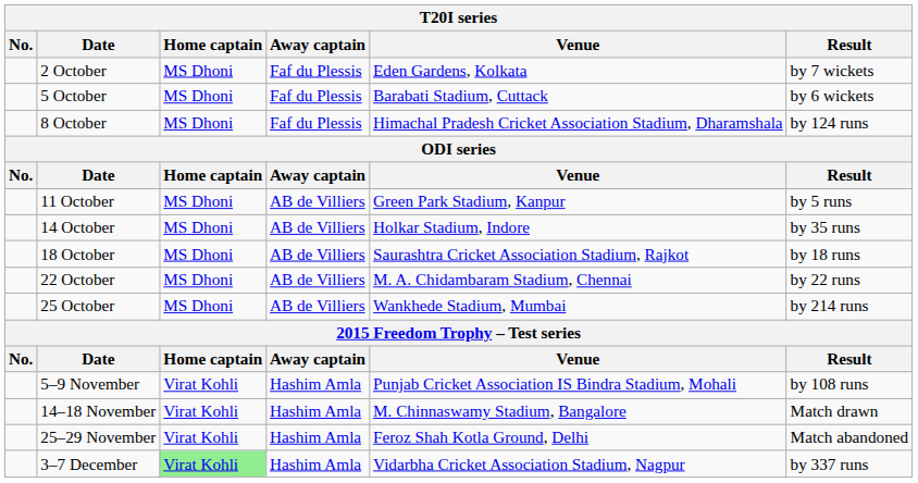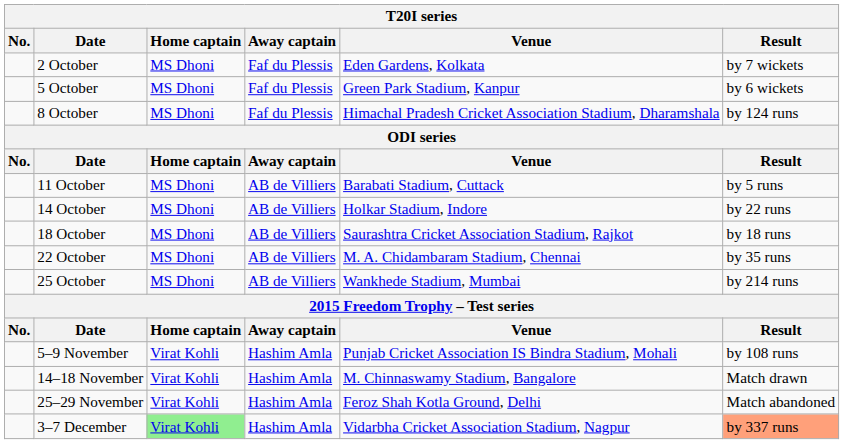5 October | Venue: Barabati Stadium, Cuttack -> Green Park Stadium, Kanpur
11 October | Venue: Green Park Stadium, Kanpur -> Barabati Stadium, Cuttack
14 October | Result: by 35 runs -> by 22 runs
22 October | Result: by 22 runs -> by 35 runs
3–7 December | Result: no background -> lightsalmon background
